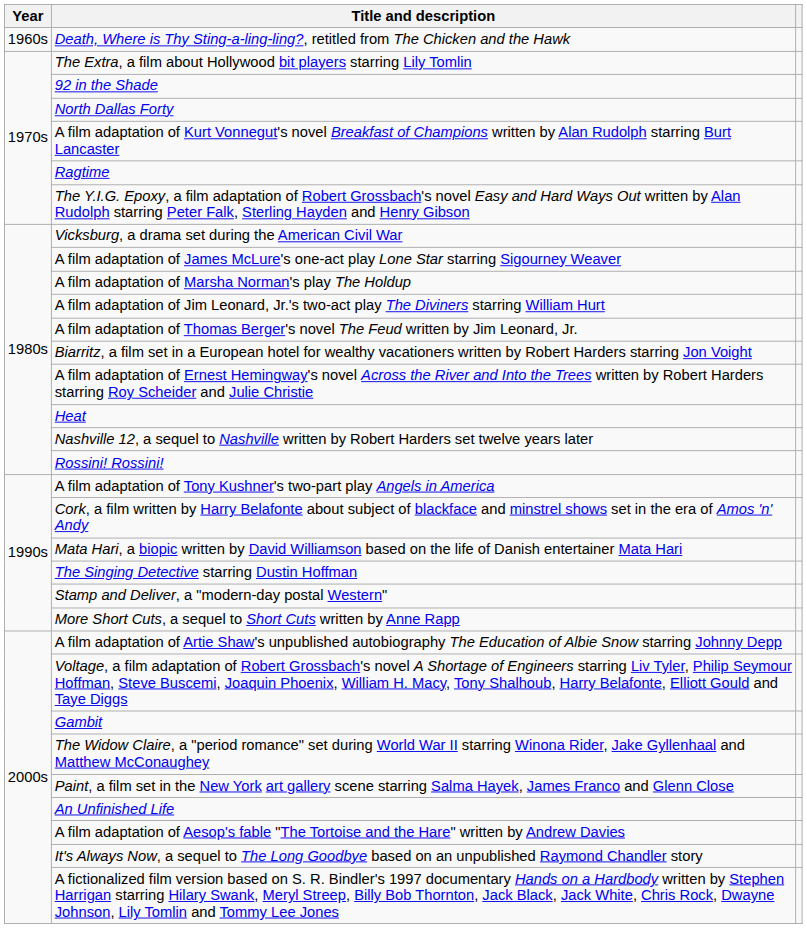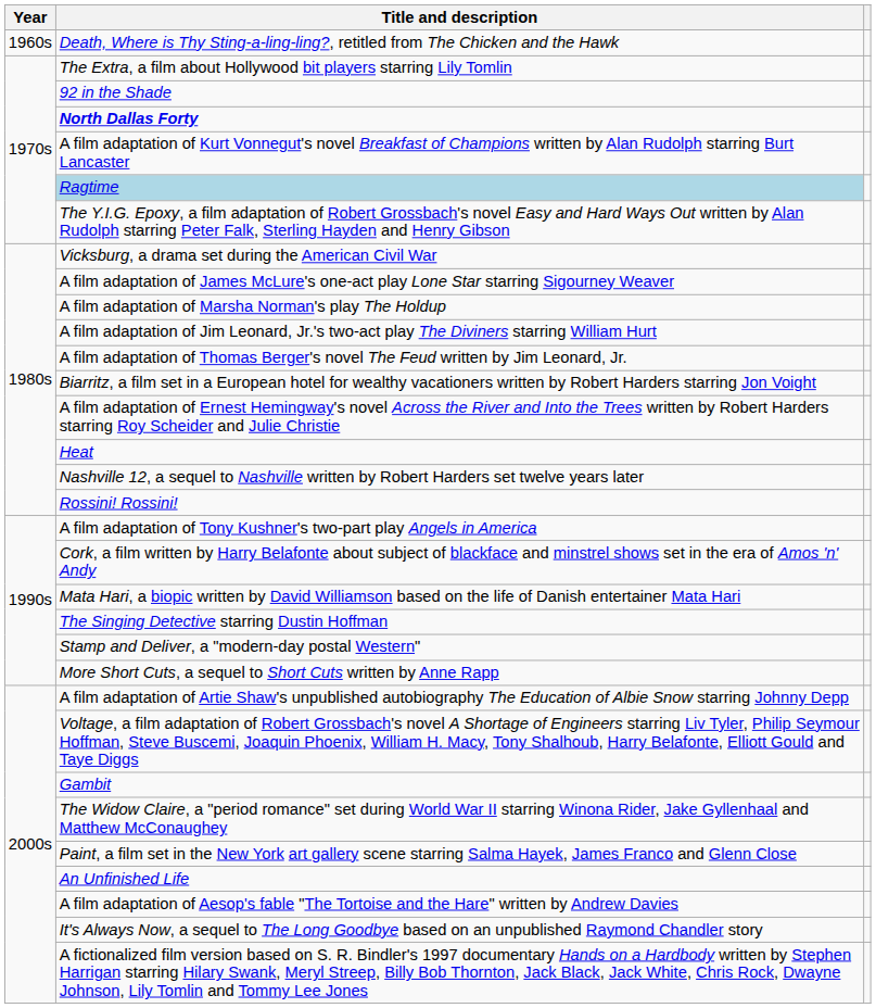North Dallas Forty | Title and description: normal -> bold
Ragtime | Title and description: no background -> lightblue background
